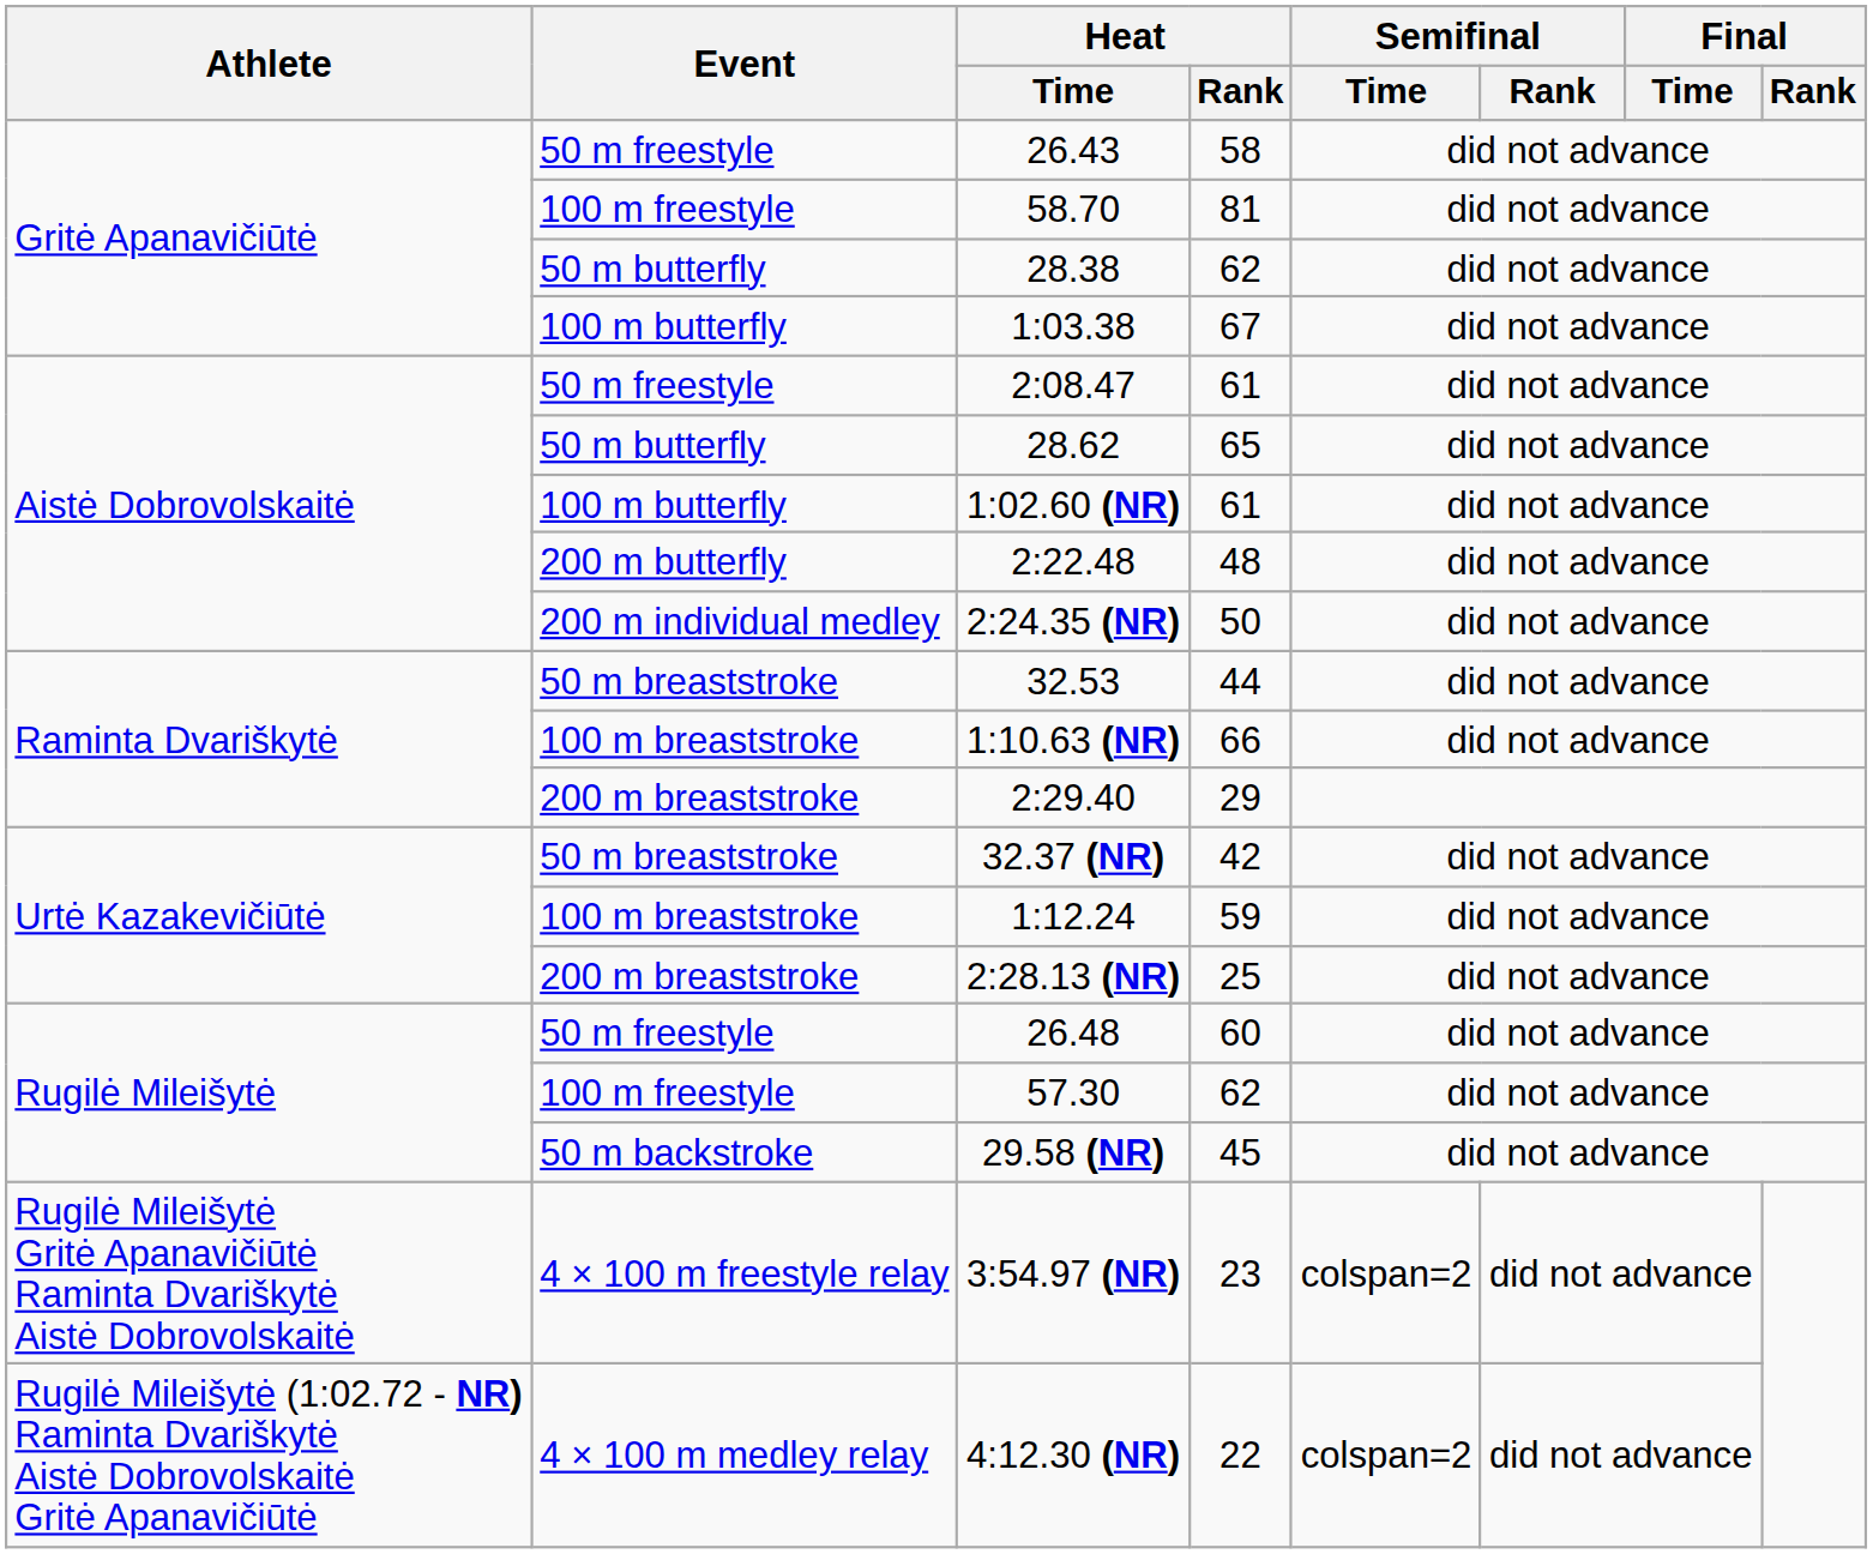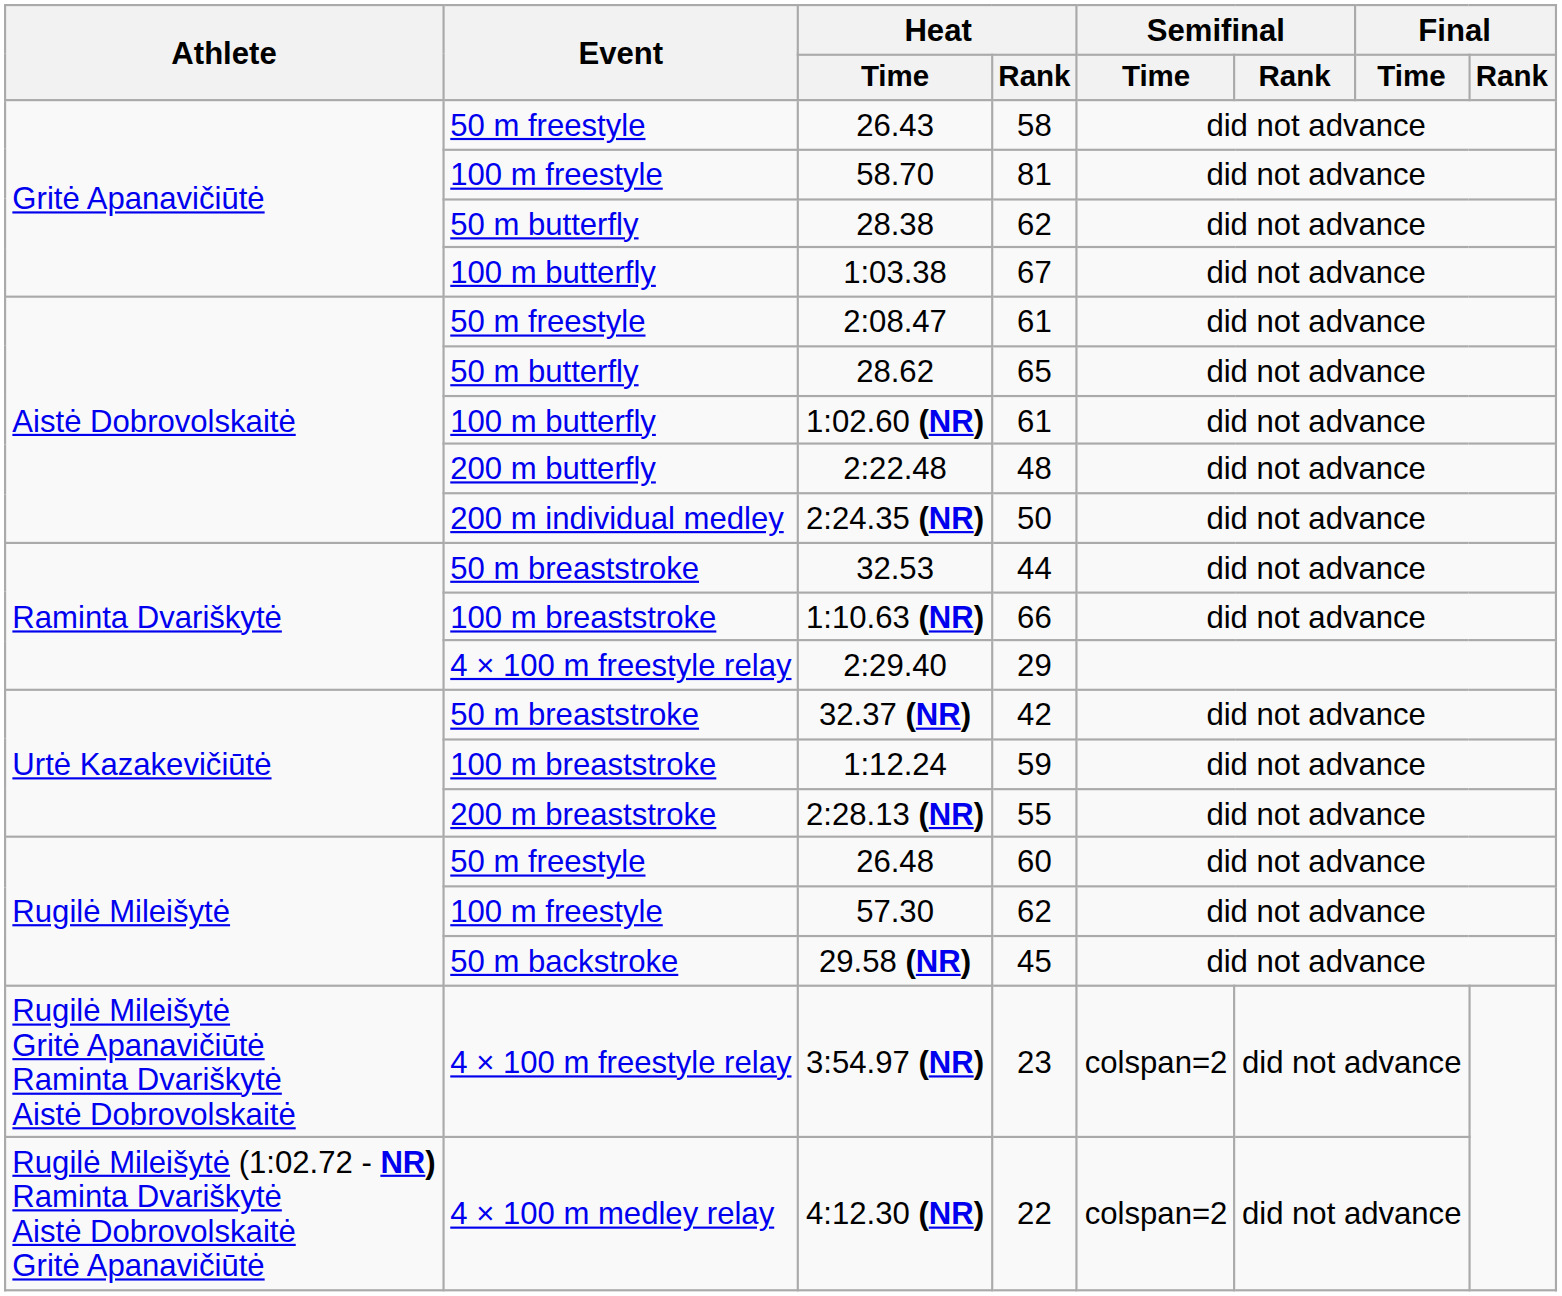2:29.40 | Event: 200 m breaststroke -> 4 × 100 m freestyle relay
2:28.13 (NR) | Heat / Rank: 25 -> 55
